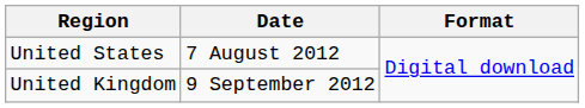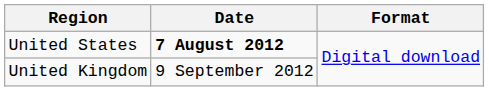United States | Date: normal -> bold
